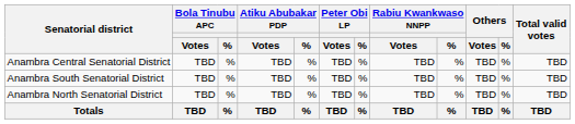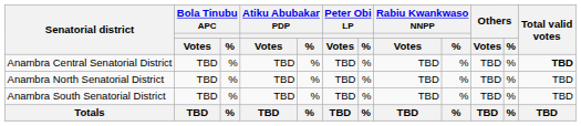Anambra Central Senatorial District | Total valid votes: normal -> bold
rows swapped: Anambra North Senatorial District <-> Anambra South Senatorial District
